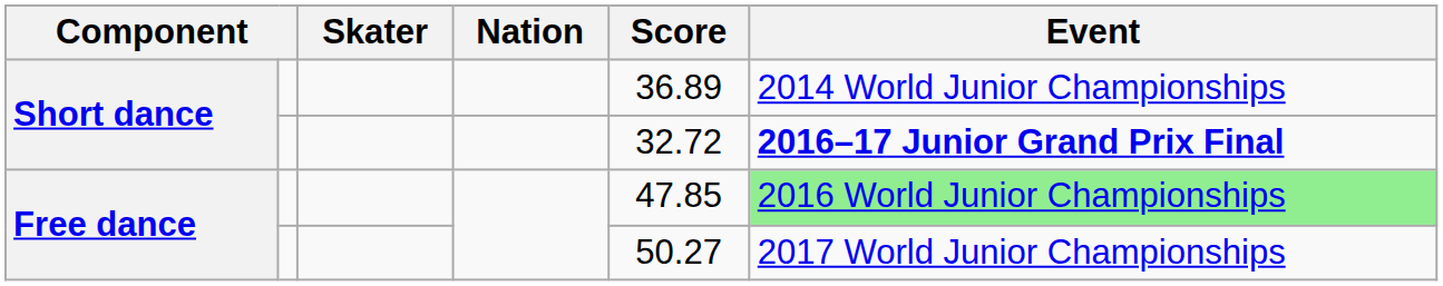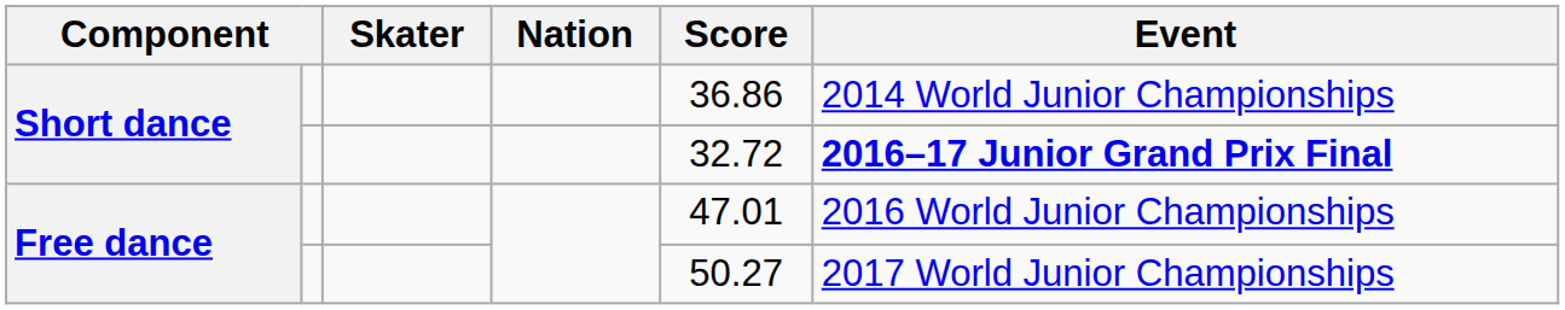row 2 | Score: 36.89 -> 36.86
row 4 | Score: 47.85 -> 47.01
row 4 | Event: lightgreen background -> no background
